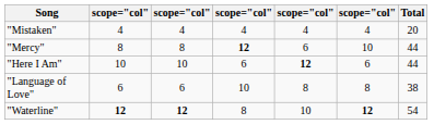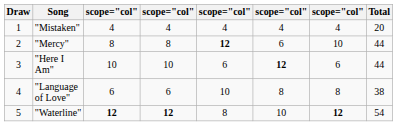+ column: Draw | 1 | 2 | 3 | 4 | 5
